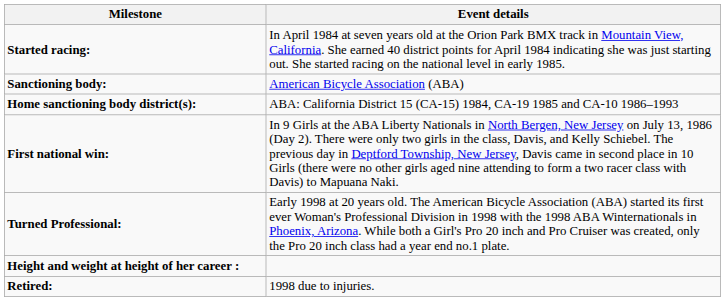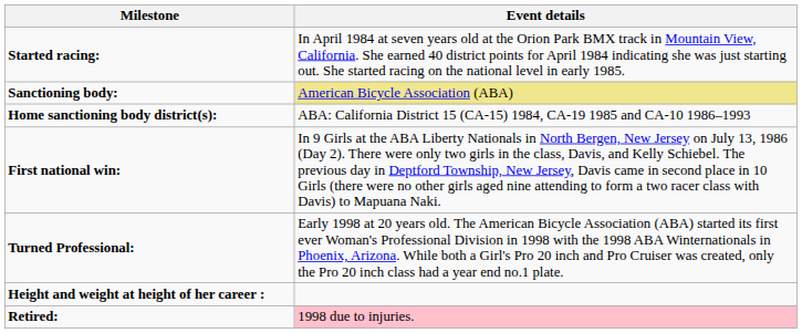Sanctioning body: | Event details: no background -> khaki background
Retired: | Event details: no background -> pink background
